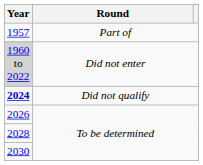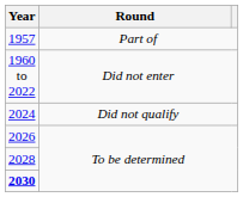1960 to 2022 | Year: lightgrey background -> no background
2024 | Year: bold -> normal
2030 | Year: normal -> bold
